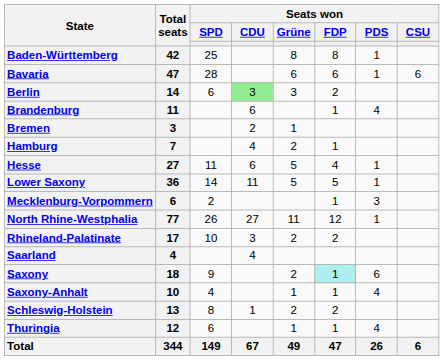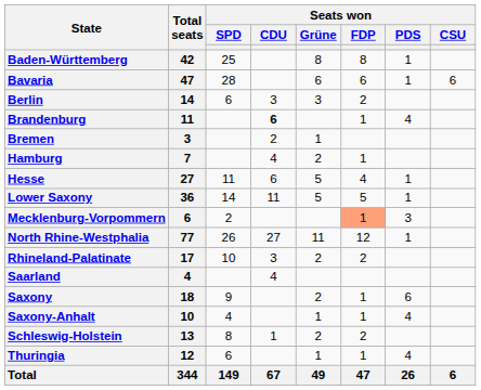Berlin | Seats won / CDU: lightgreen background -> no background
Brandenburg | Seats won / CDU: normal -> bold
Mecklenburg-Vorpommern | Seats won / FDP: no background -> lightsalmon background
Saxony | Seats won / FDP: paleturquoise background -> no background
